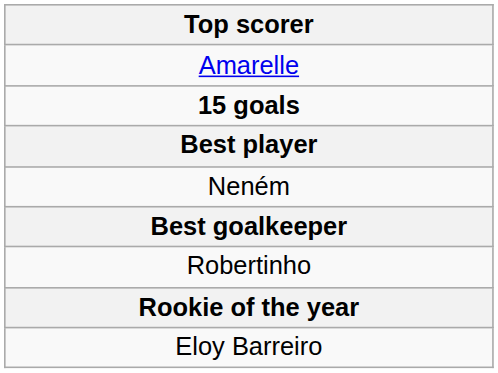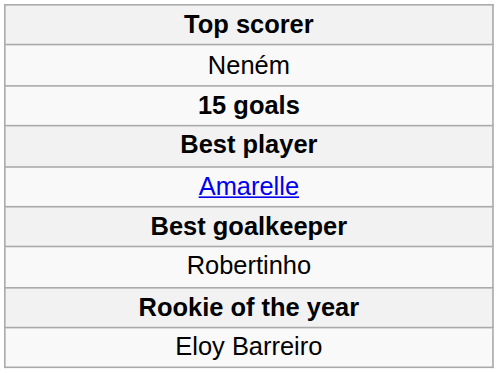row 2 | column 1: Amarelle -> Neném
row 5 | column 1: Neném -> Amarelle
